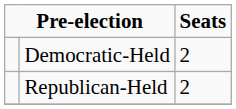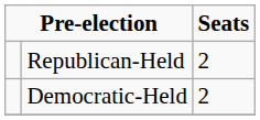rows swapped: Democratic-Held <-> Republican-Held
